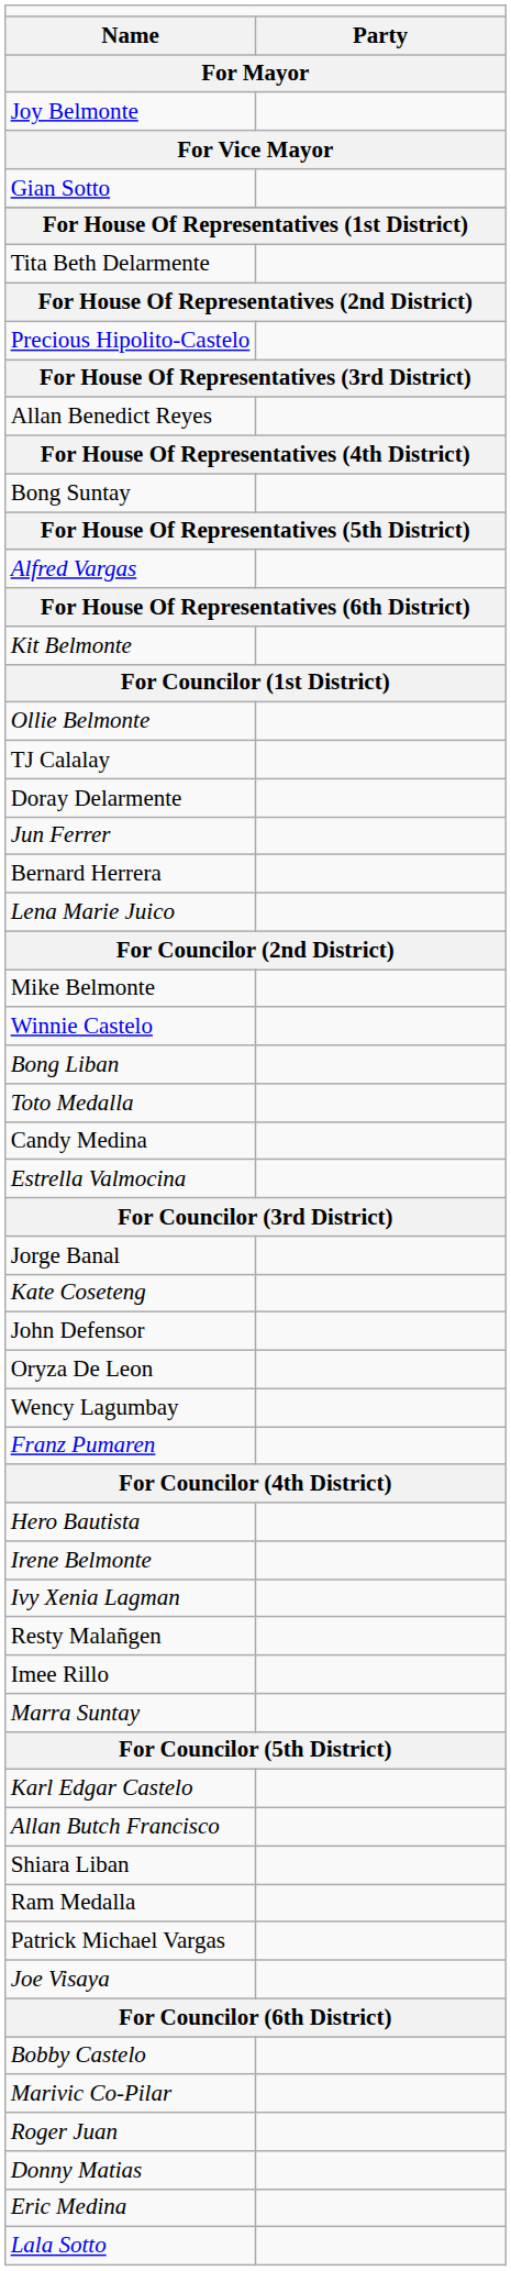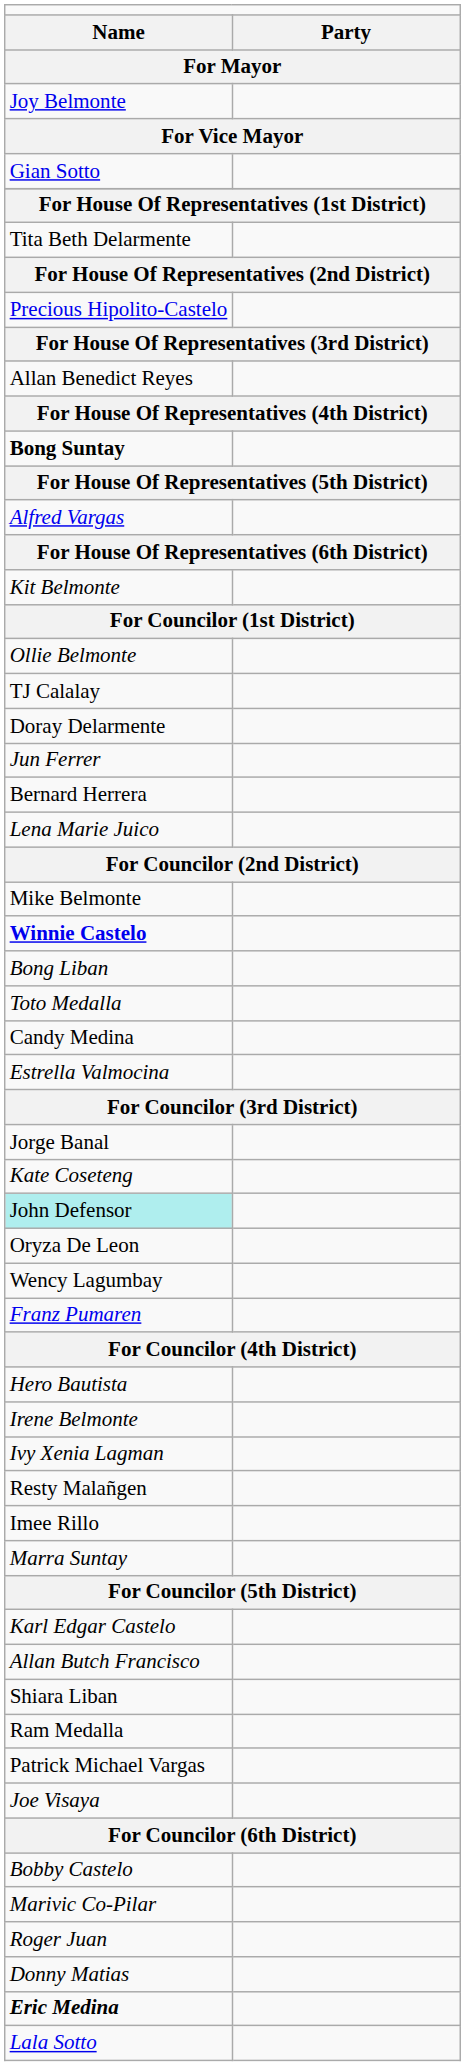Bong Suntay | column 1: normal -> bold
Winnie Castelo | column 1: normal -> bold
John Defensor | column 1: no background -> paleturquoise background
Eric Medina | column 1: normal -> bold
